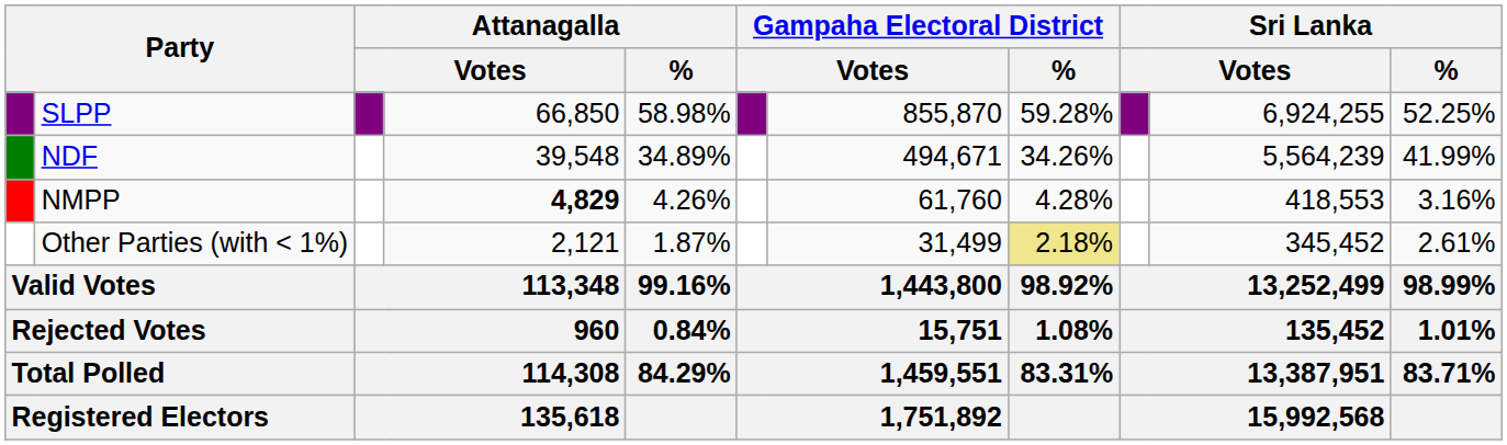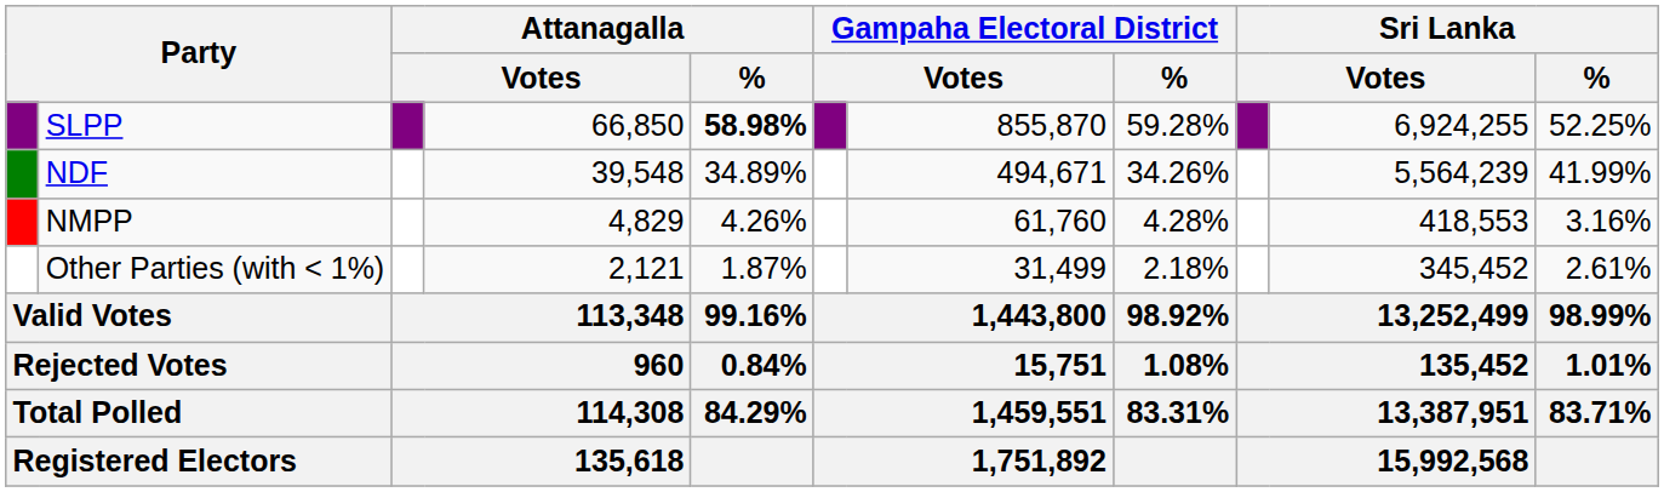SLPP | Attanagalla / %: normal -> bold
NMPP | column 4: bold -> normal
Other Parties (with < 1%) | Gampaha Electoral District / %: khaki background -> no background
